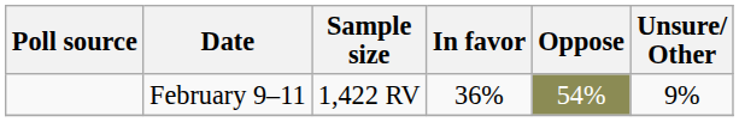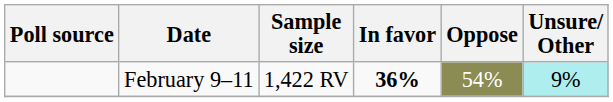February 9–11 | In favor: normal -> bold
February 9–11 | Unsure/ Other: no background -> paleturquoise background
